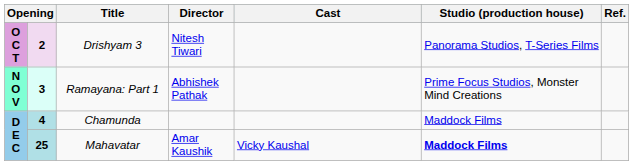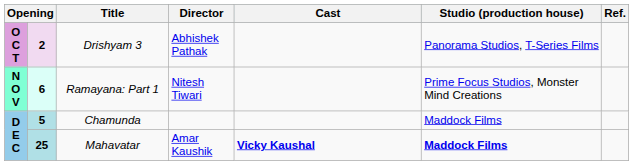Drishyam 3 | Director: Nitesh Tiwari -> Abhishek Pathak
Ramayana: Part 1 | column 2: 3 -> 6
Ramayana: Part 1 | Director: Abhishek Pathak -> Nitesh Tiwari
Chamunda | column 2: 4 -> 5
Mahavatar | Cast: normal -> bold
